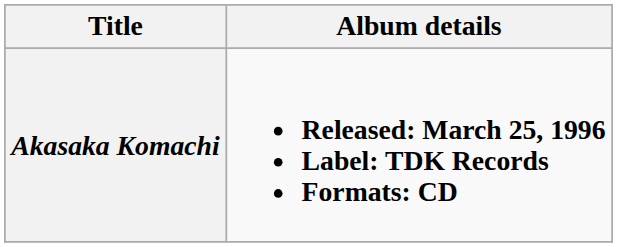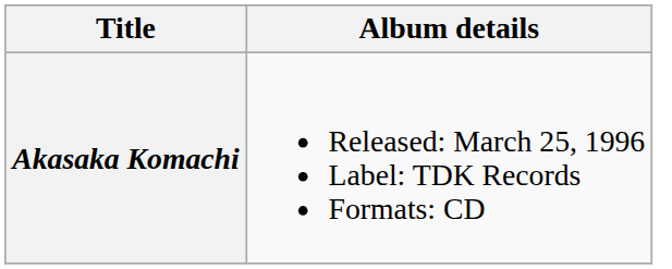Akasaka Komachi | Album details: bold -> normal
